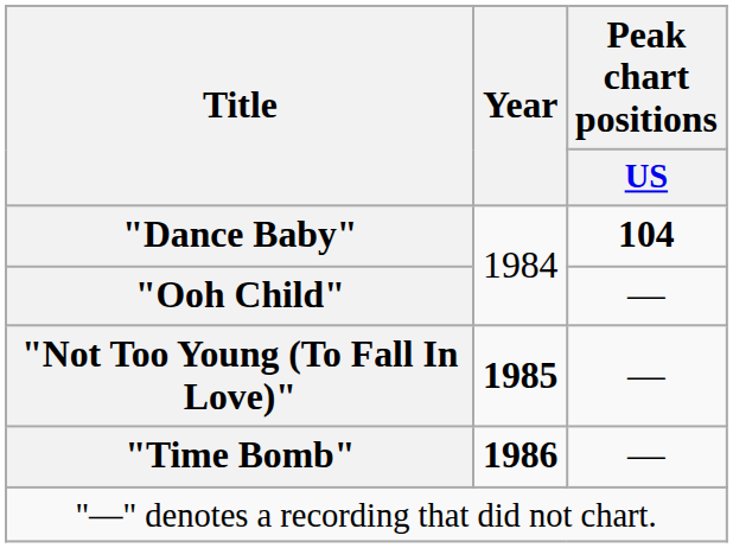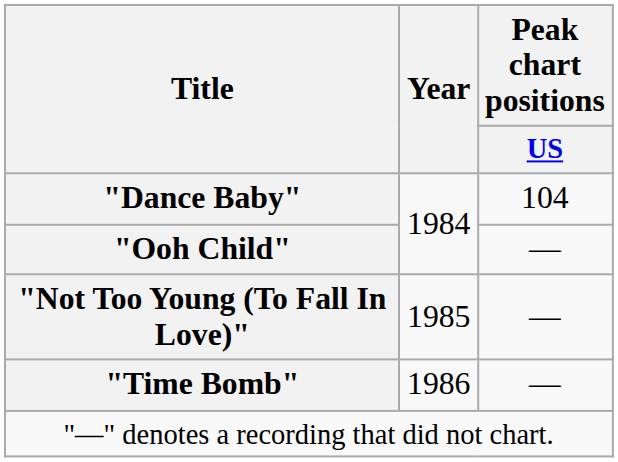"Dance Baby" | Peak chart positions / US: bold -> normal
"Not Too Young (To Fall In Love)" | Year: bold -> normal
"Time Bomb" | Year: bold -> normal
